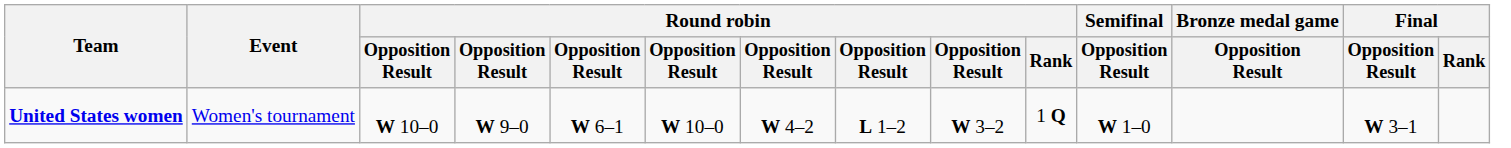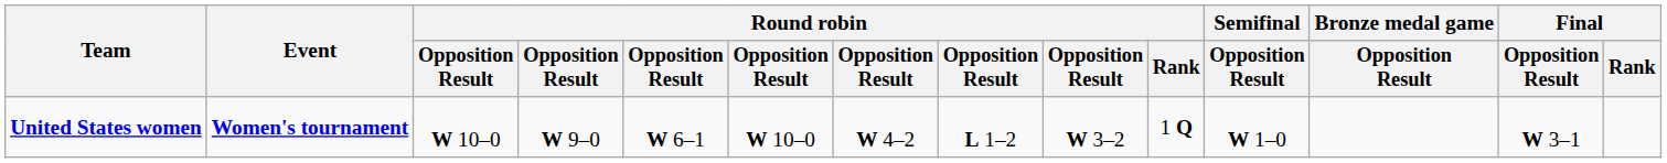United States women | Event: normal -> bold
